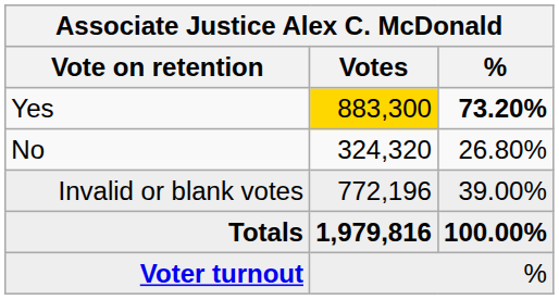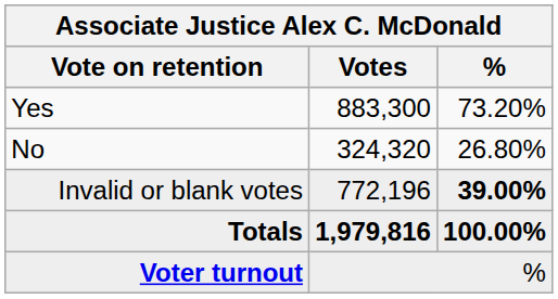Yes | Votes: gold background -> no background
Yes | %: bold -> normal
Invalid or blank votes | %: normal -> bold
